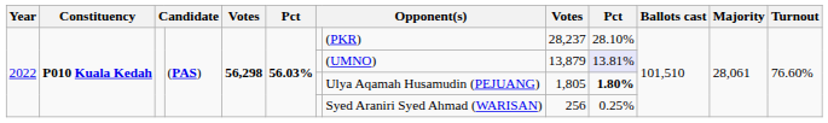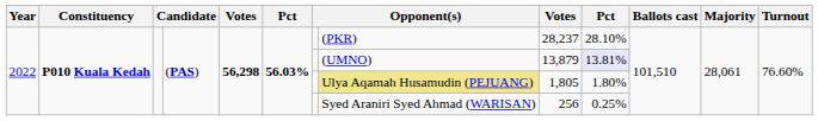row 4 | column 8: no background -> khaki background
row 4 | column 10: bold -> normal
